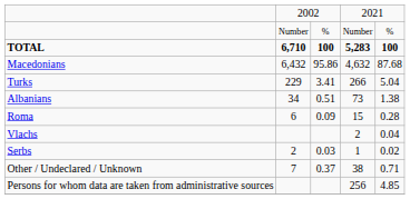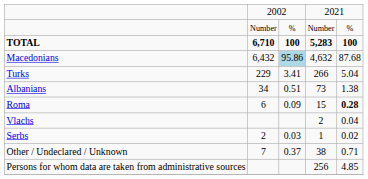Macedonians | column 3: no background -> lightblue background
Roma | column 5: normal -> bold
